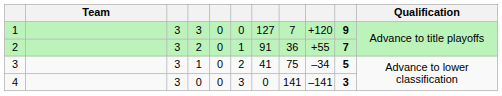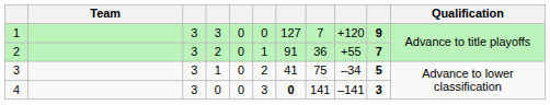4 | column 7: normal -> bold
